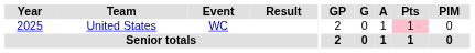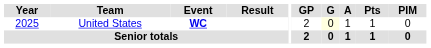United States | Event: normal -> bold
United States | G: no background -> lightyellow background
United States | Pts: pink background -> no background
